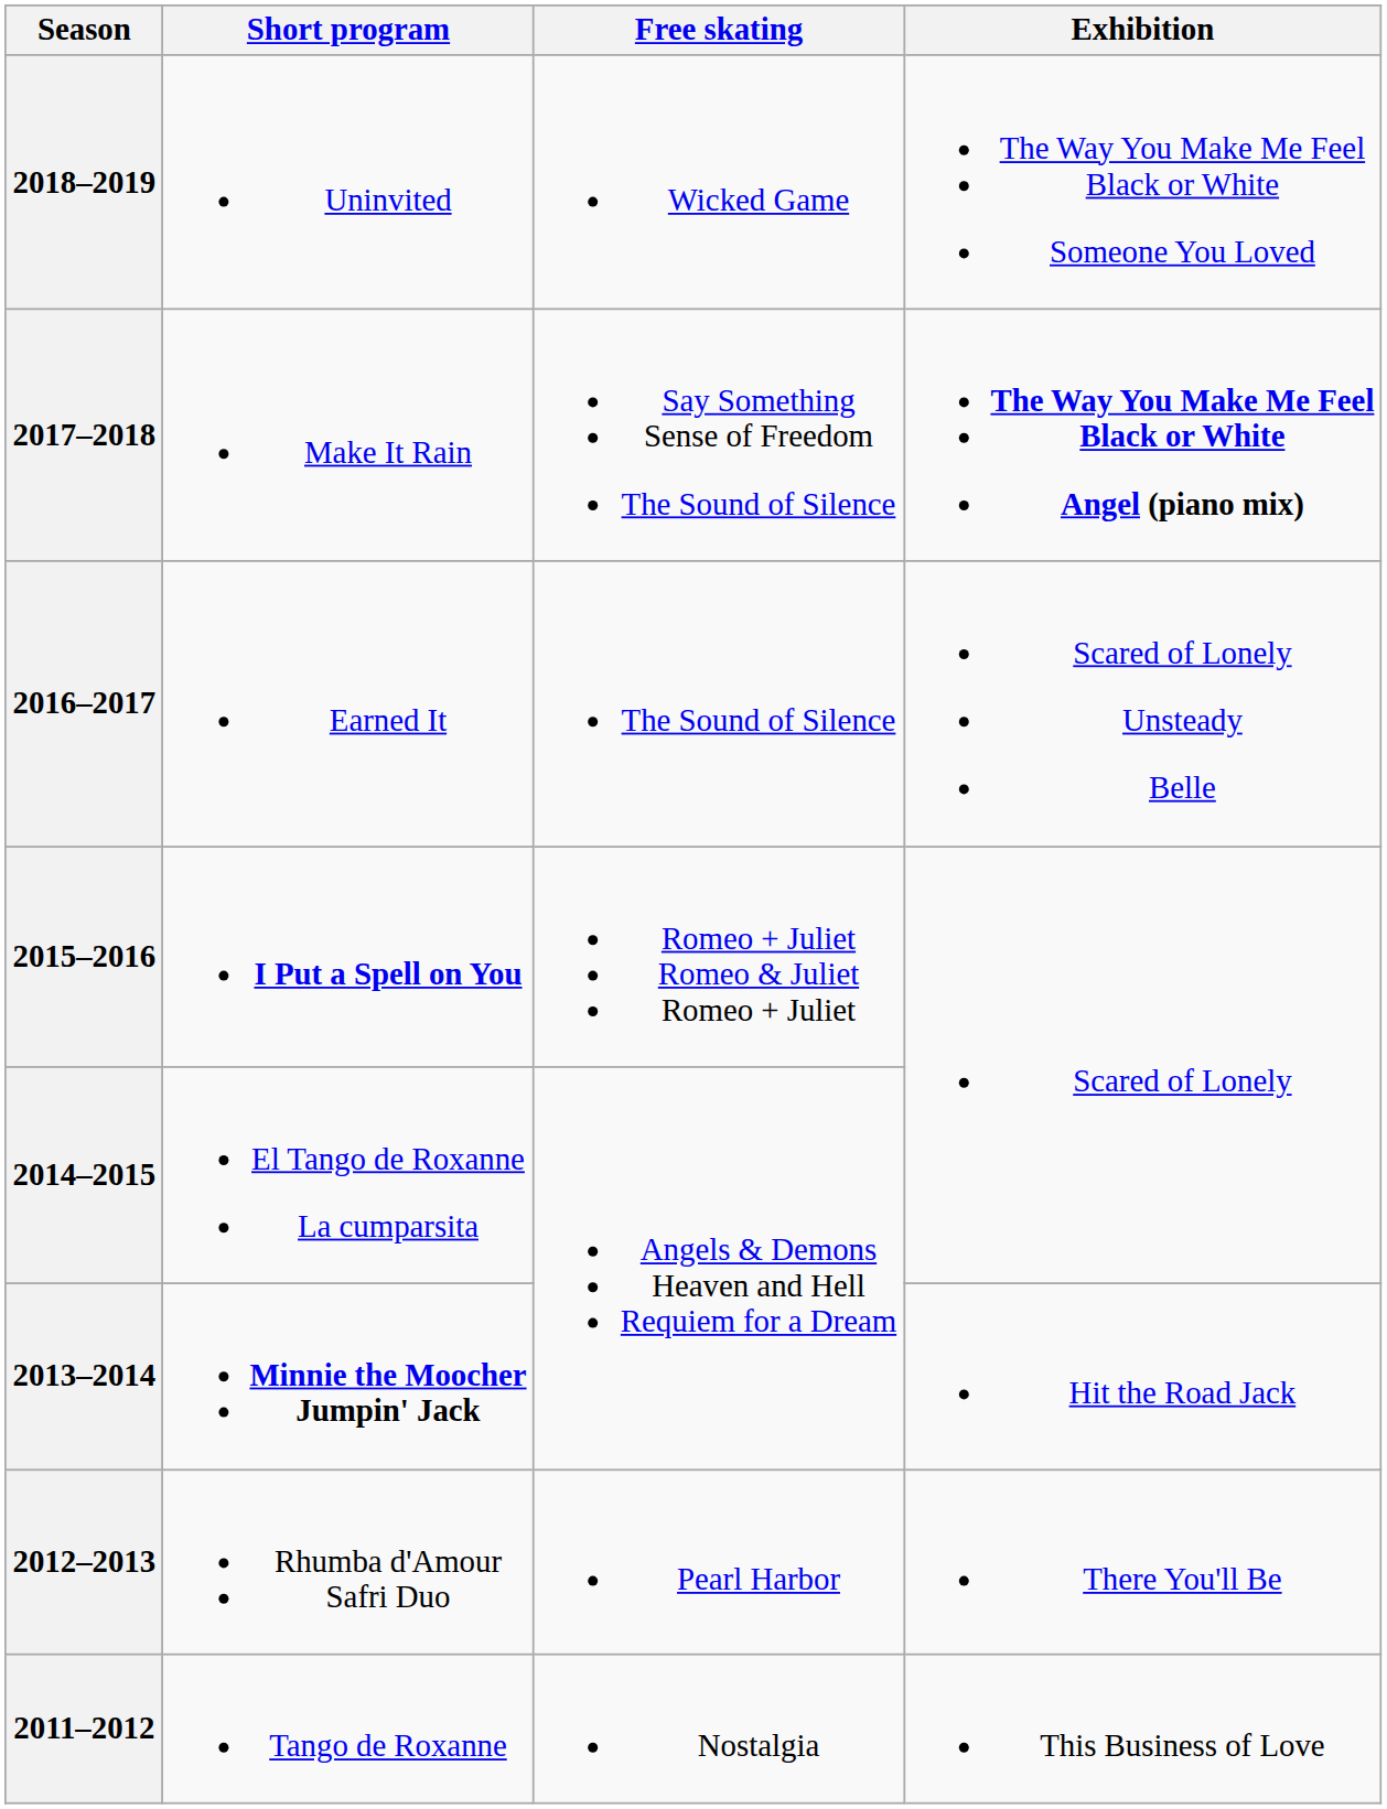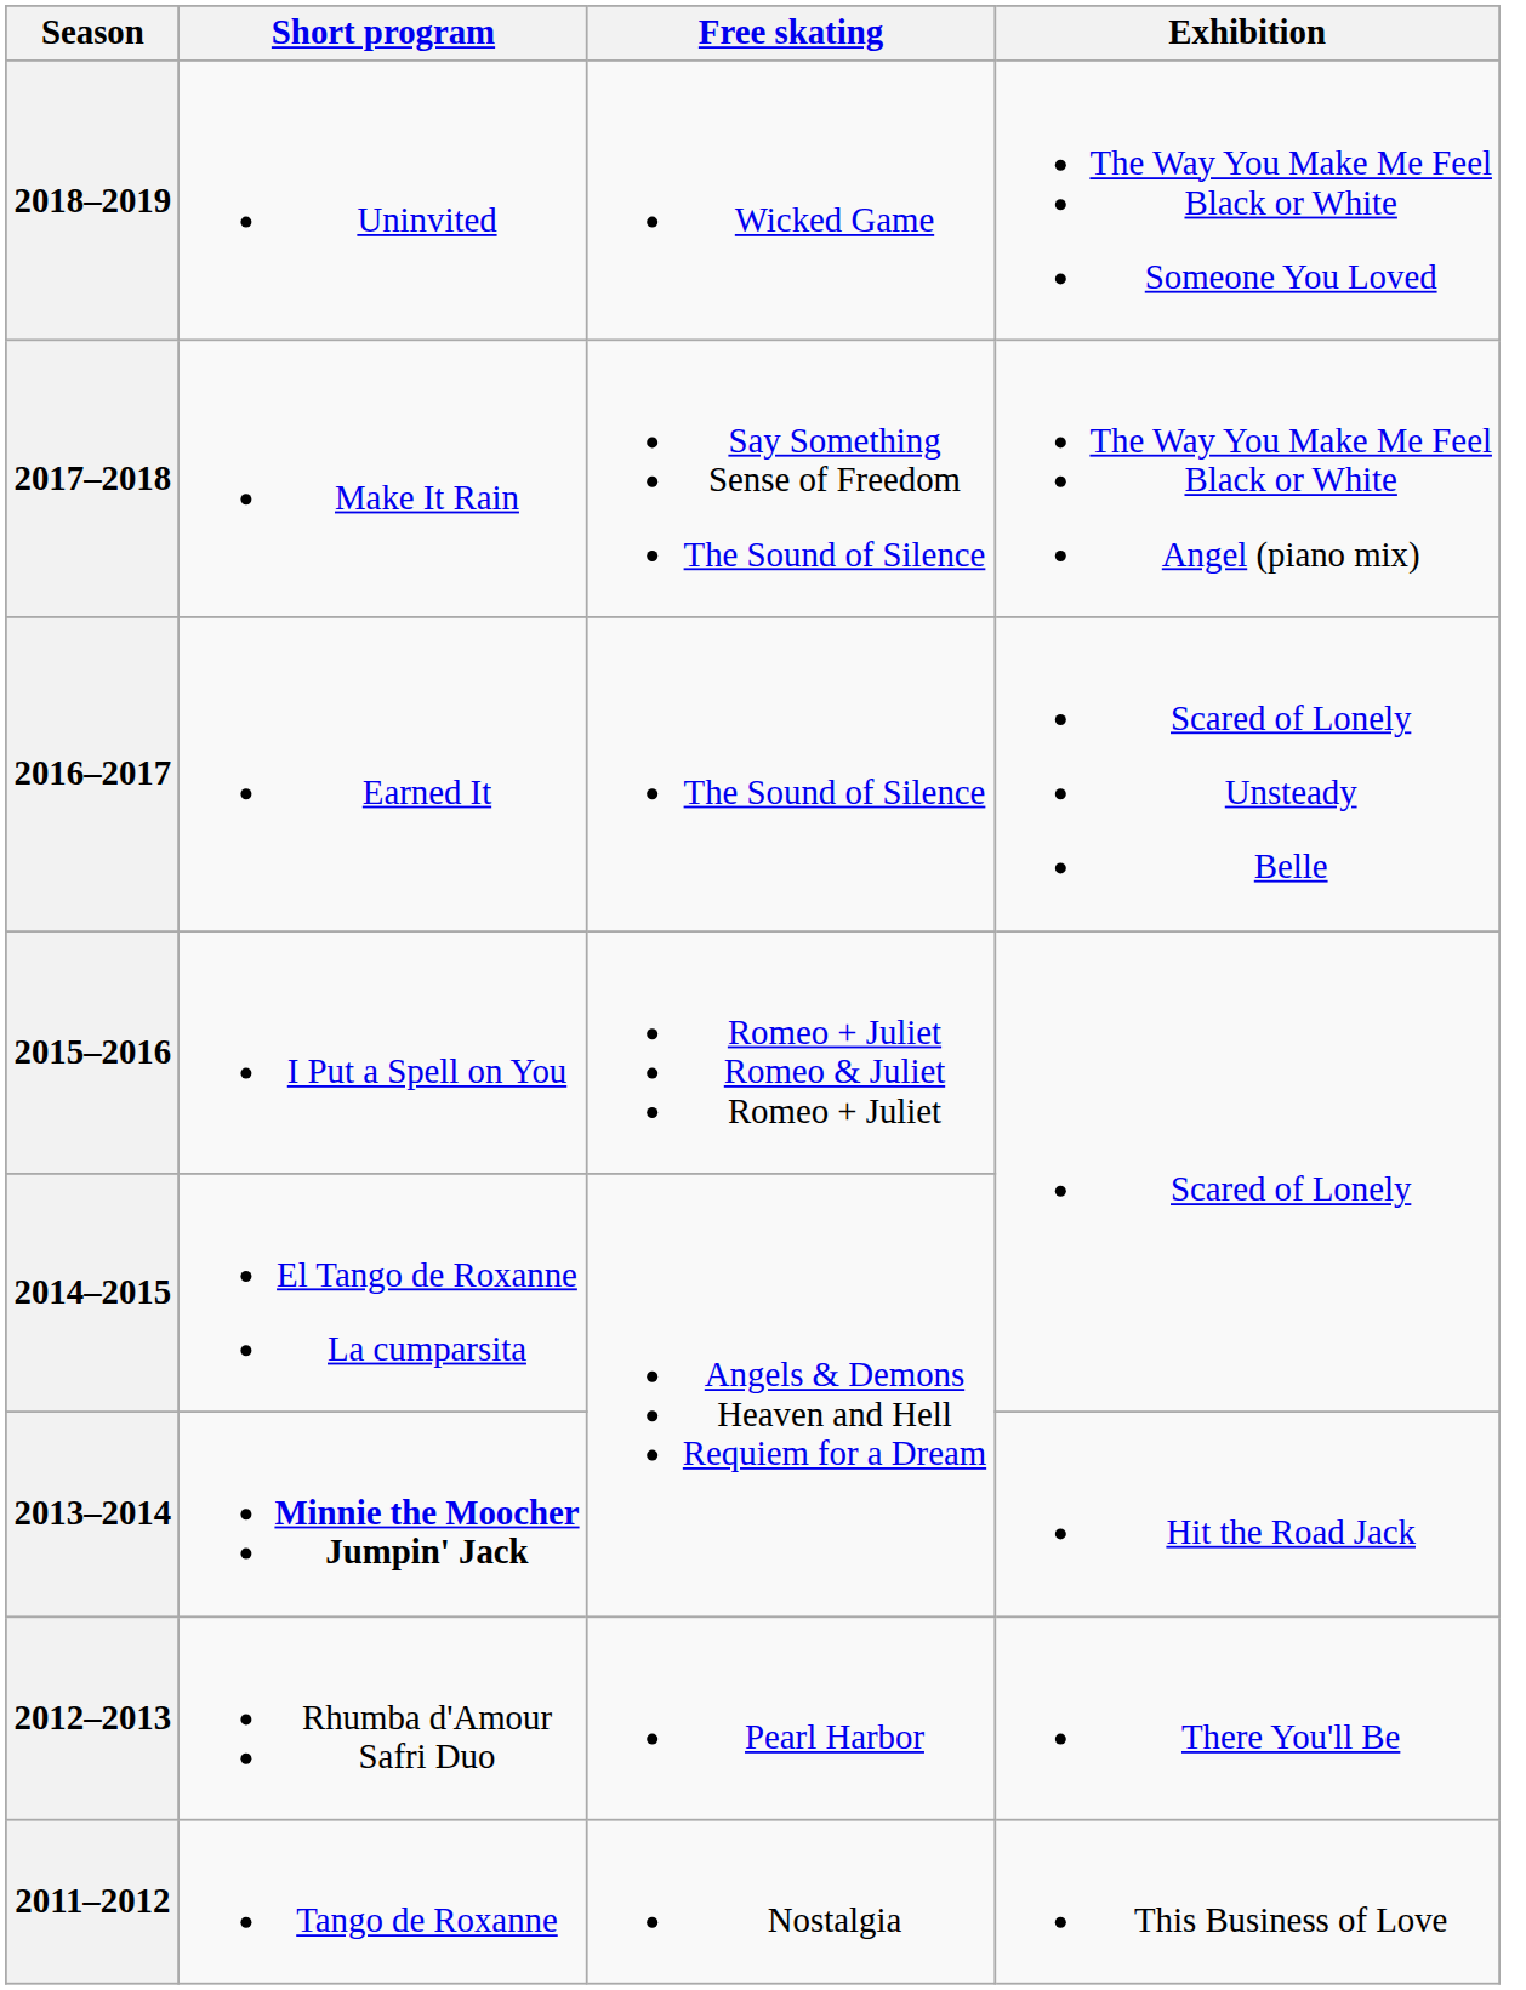2017–2018 | Exhibition: bold -> normal
2015–2016 | Short program: bold -> normal
